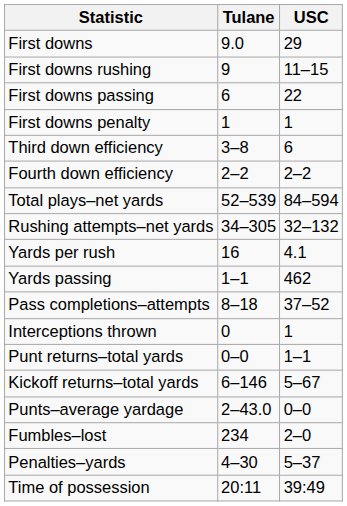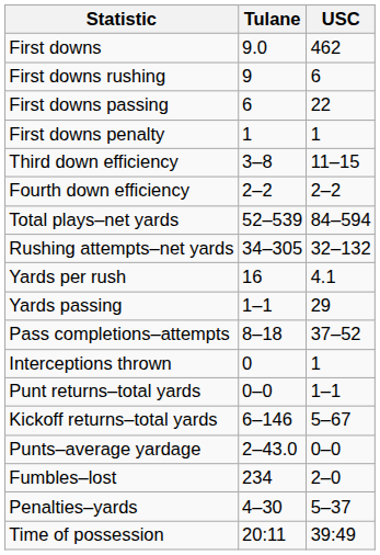First downs | USC: 29 -> 462
First downs rushing | USC: 11–15 -> 6
Third down efficiency | USC: 6 -> 11–15
Yards passing | USC: 462 -> 29
